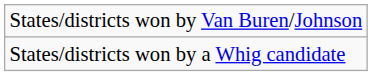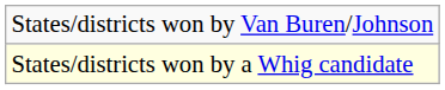row 2 | column 1: no background -> lightyellow background
